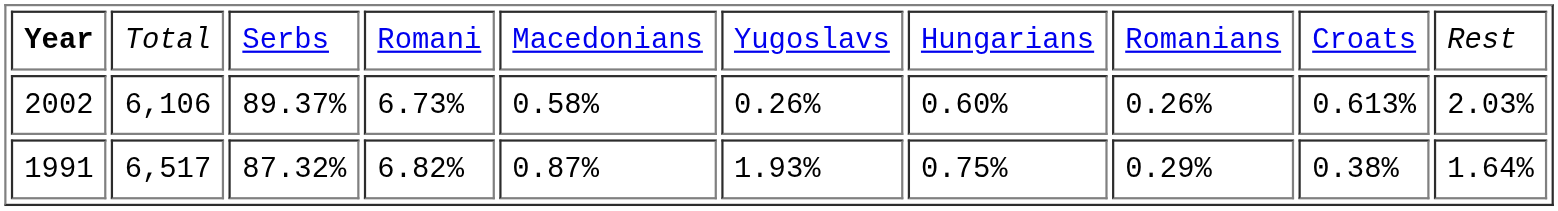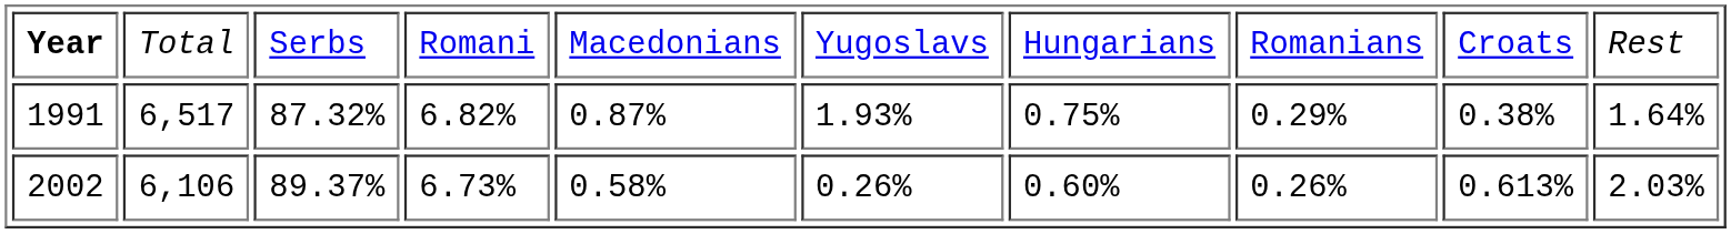rows swapped: 1991 <-> 2002
